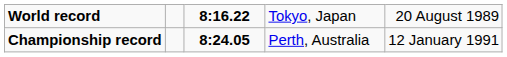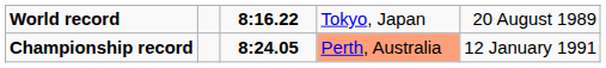Championship record | column 4: no background -> lightsalmon background
